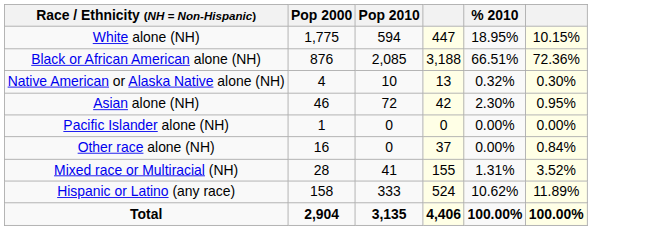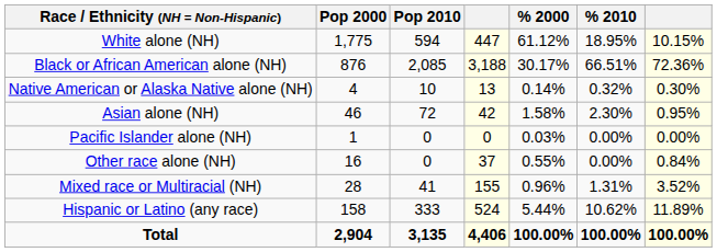+ column: % 2000 | 61.12% | 30.17% | 0.14% | 1.58% | 0.03% | 0.55% | 0.96% | 5.44% | 100.00%
